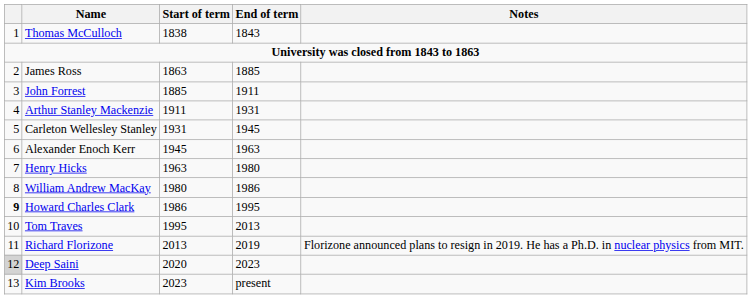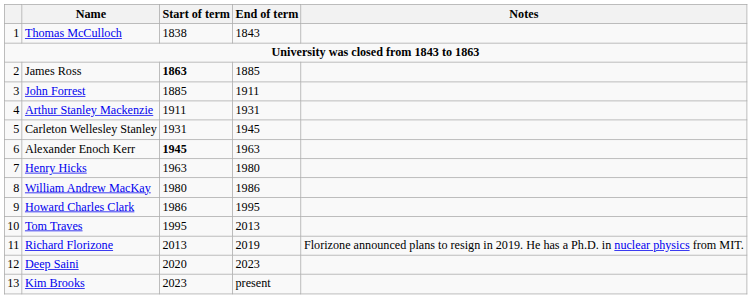James Ross | Start of term: normal -> bold
Alexander Enoch Kerr | Start of term: normal -> bold
Howard Charles Clark | column 1: bold -> normal
Deep Saini | column 1: lightgrey background -> no background
